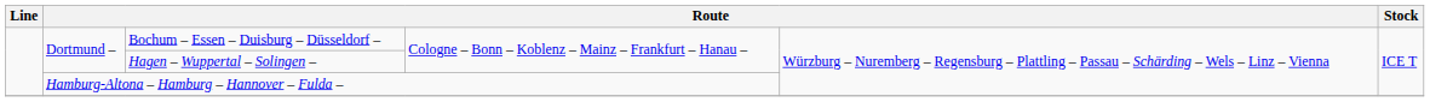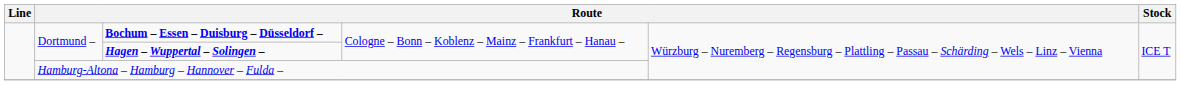Bochum – Essen – Duisburg – Düsseldorf – | column 3: normal -> bold
Hagen – Wuppertal – Solingen – | column 3: normal -> bold
